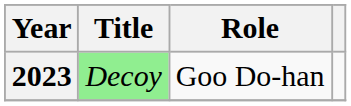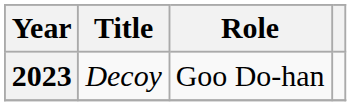2023 | Title: lightgreen background -> no background
